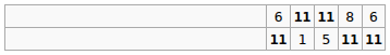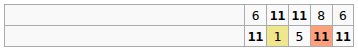row 2 | column 3: no background -> khaki background
row 2 | column 5: no background -> lightsalmon background
